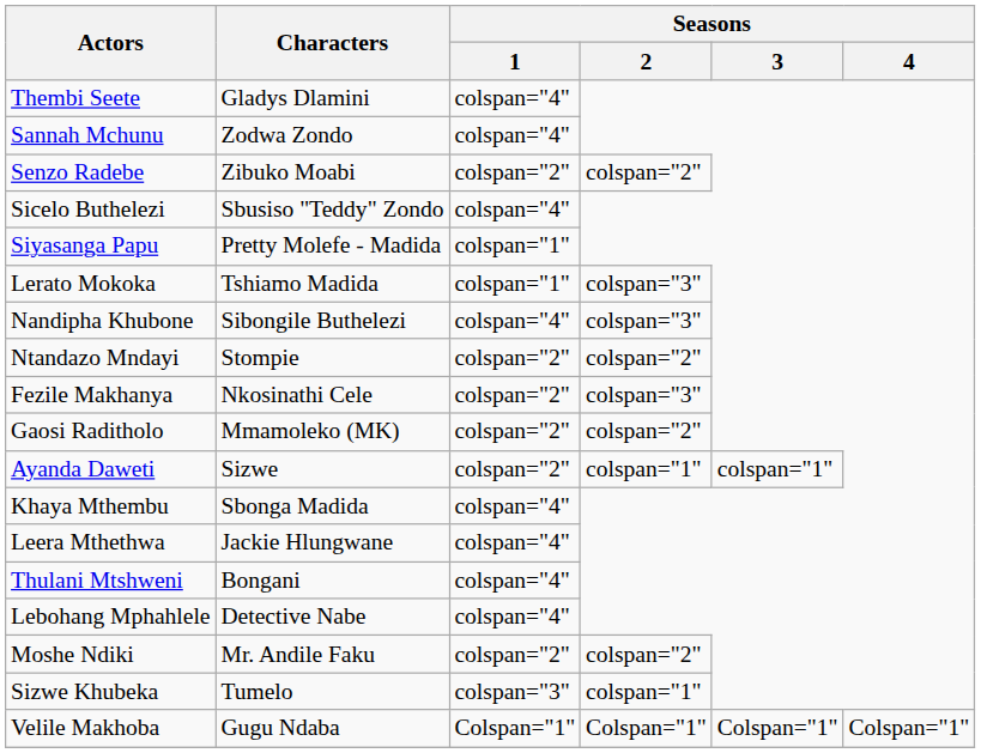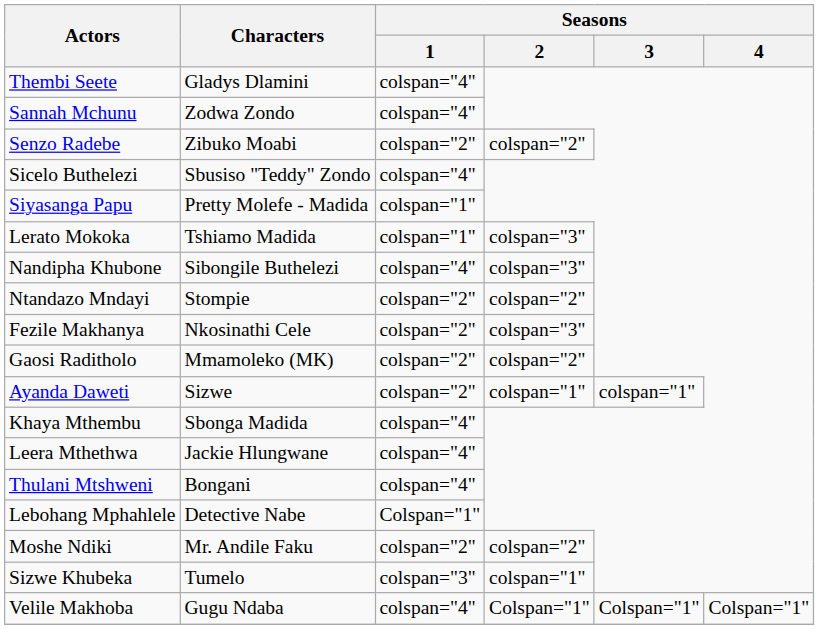Lebohang Mphahlele | Seasons / 1: colspan="4" -> Colspan="1"
Velile Makhoba | Seasons / 1: Colspan="1" -> colspan="4"
